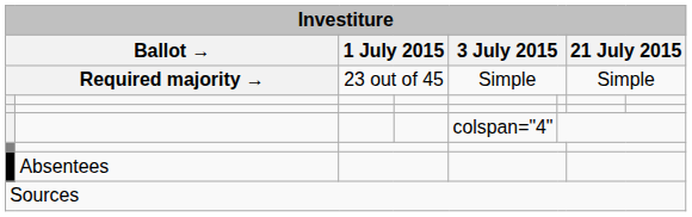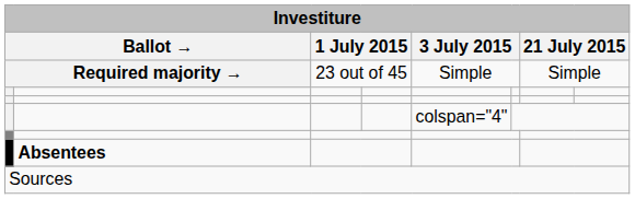Absentees | column 2: normal -> bold
